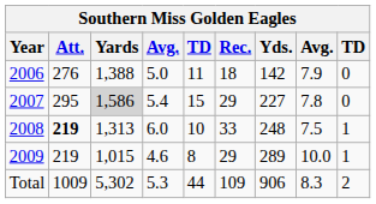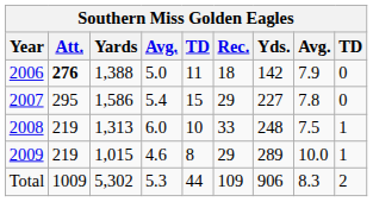2006 | Att.: normal -> bold
2007 | Yards: lightgrey background -> no background
2008 | Att.: bold -> normal
